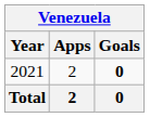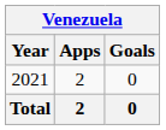2021 | Goals: bold -> normal
